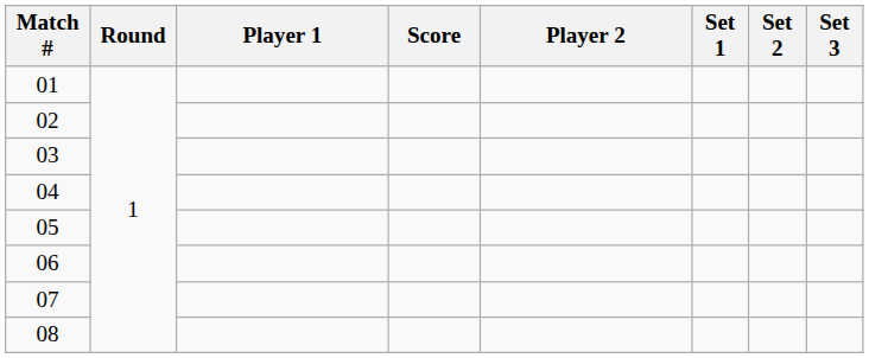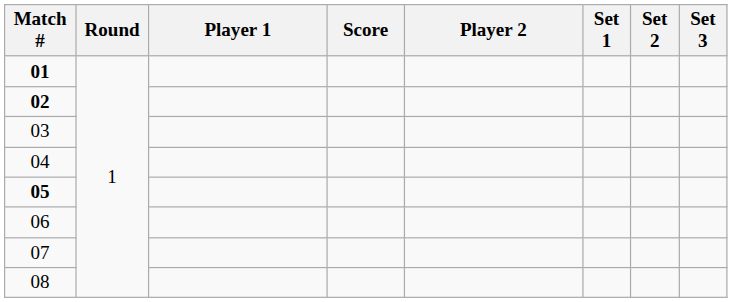01 | Match #: normal -> bold
02 | Match #: normal -> bold
05 | Match #: normal -> bold
